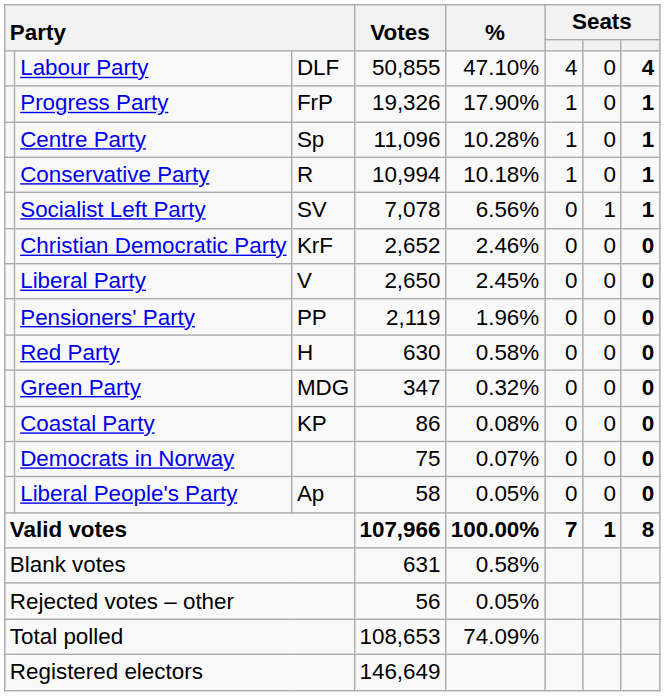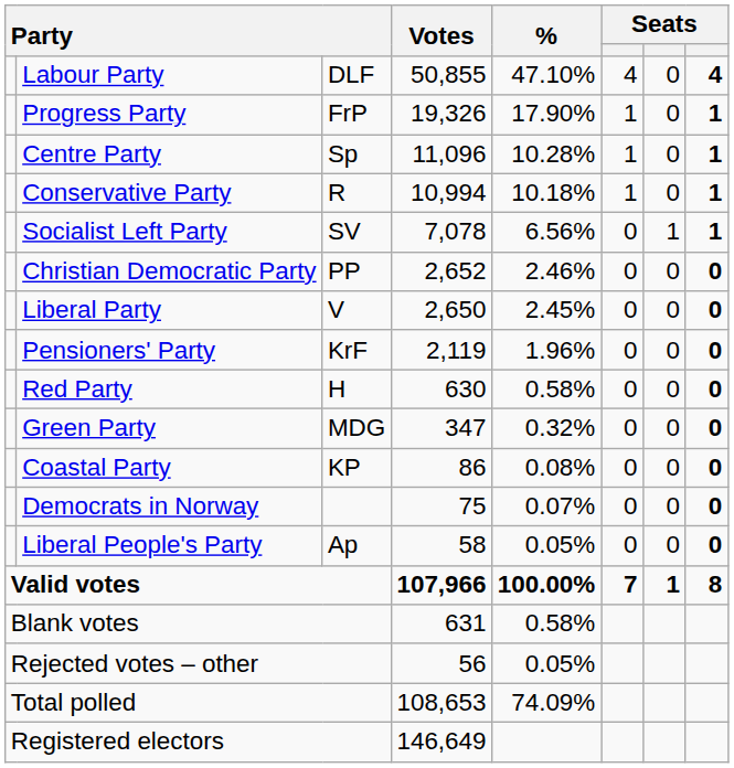Christian Democratic Party | column 3: KrF -> PP
Pensioners' Party | column 3: PP -> KrF
